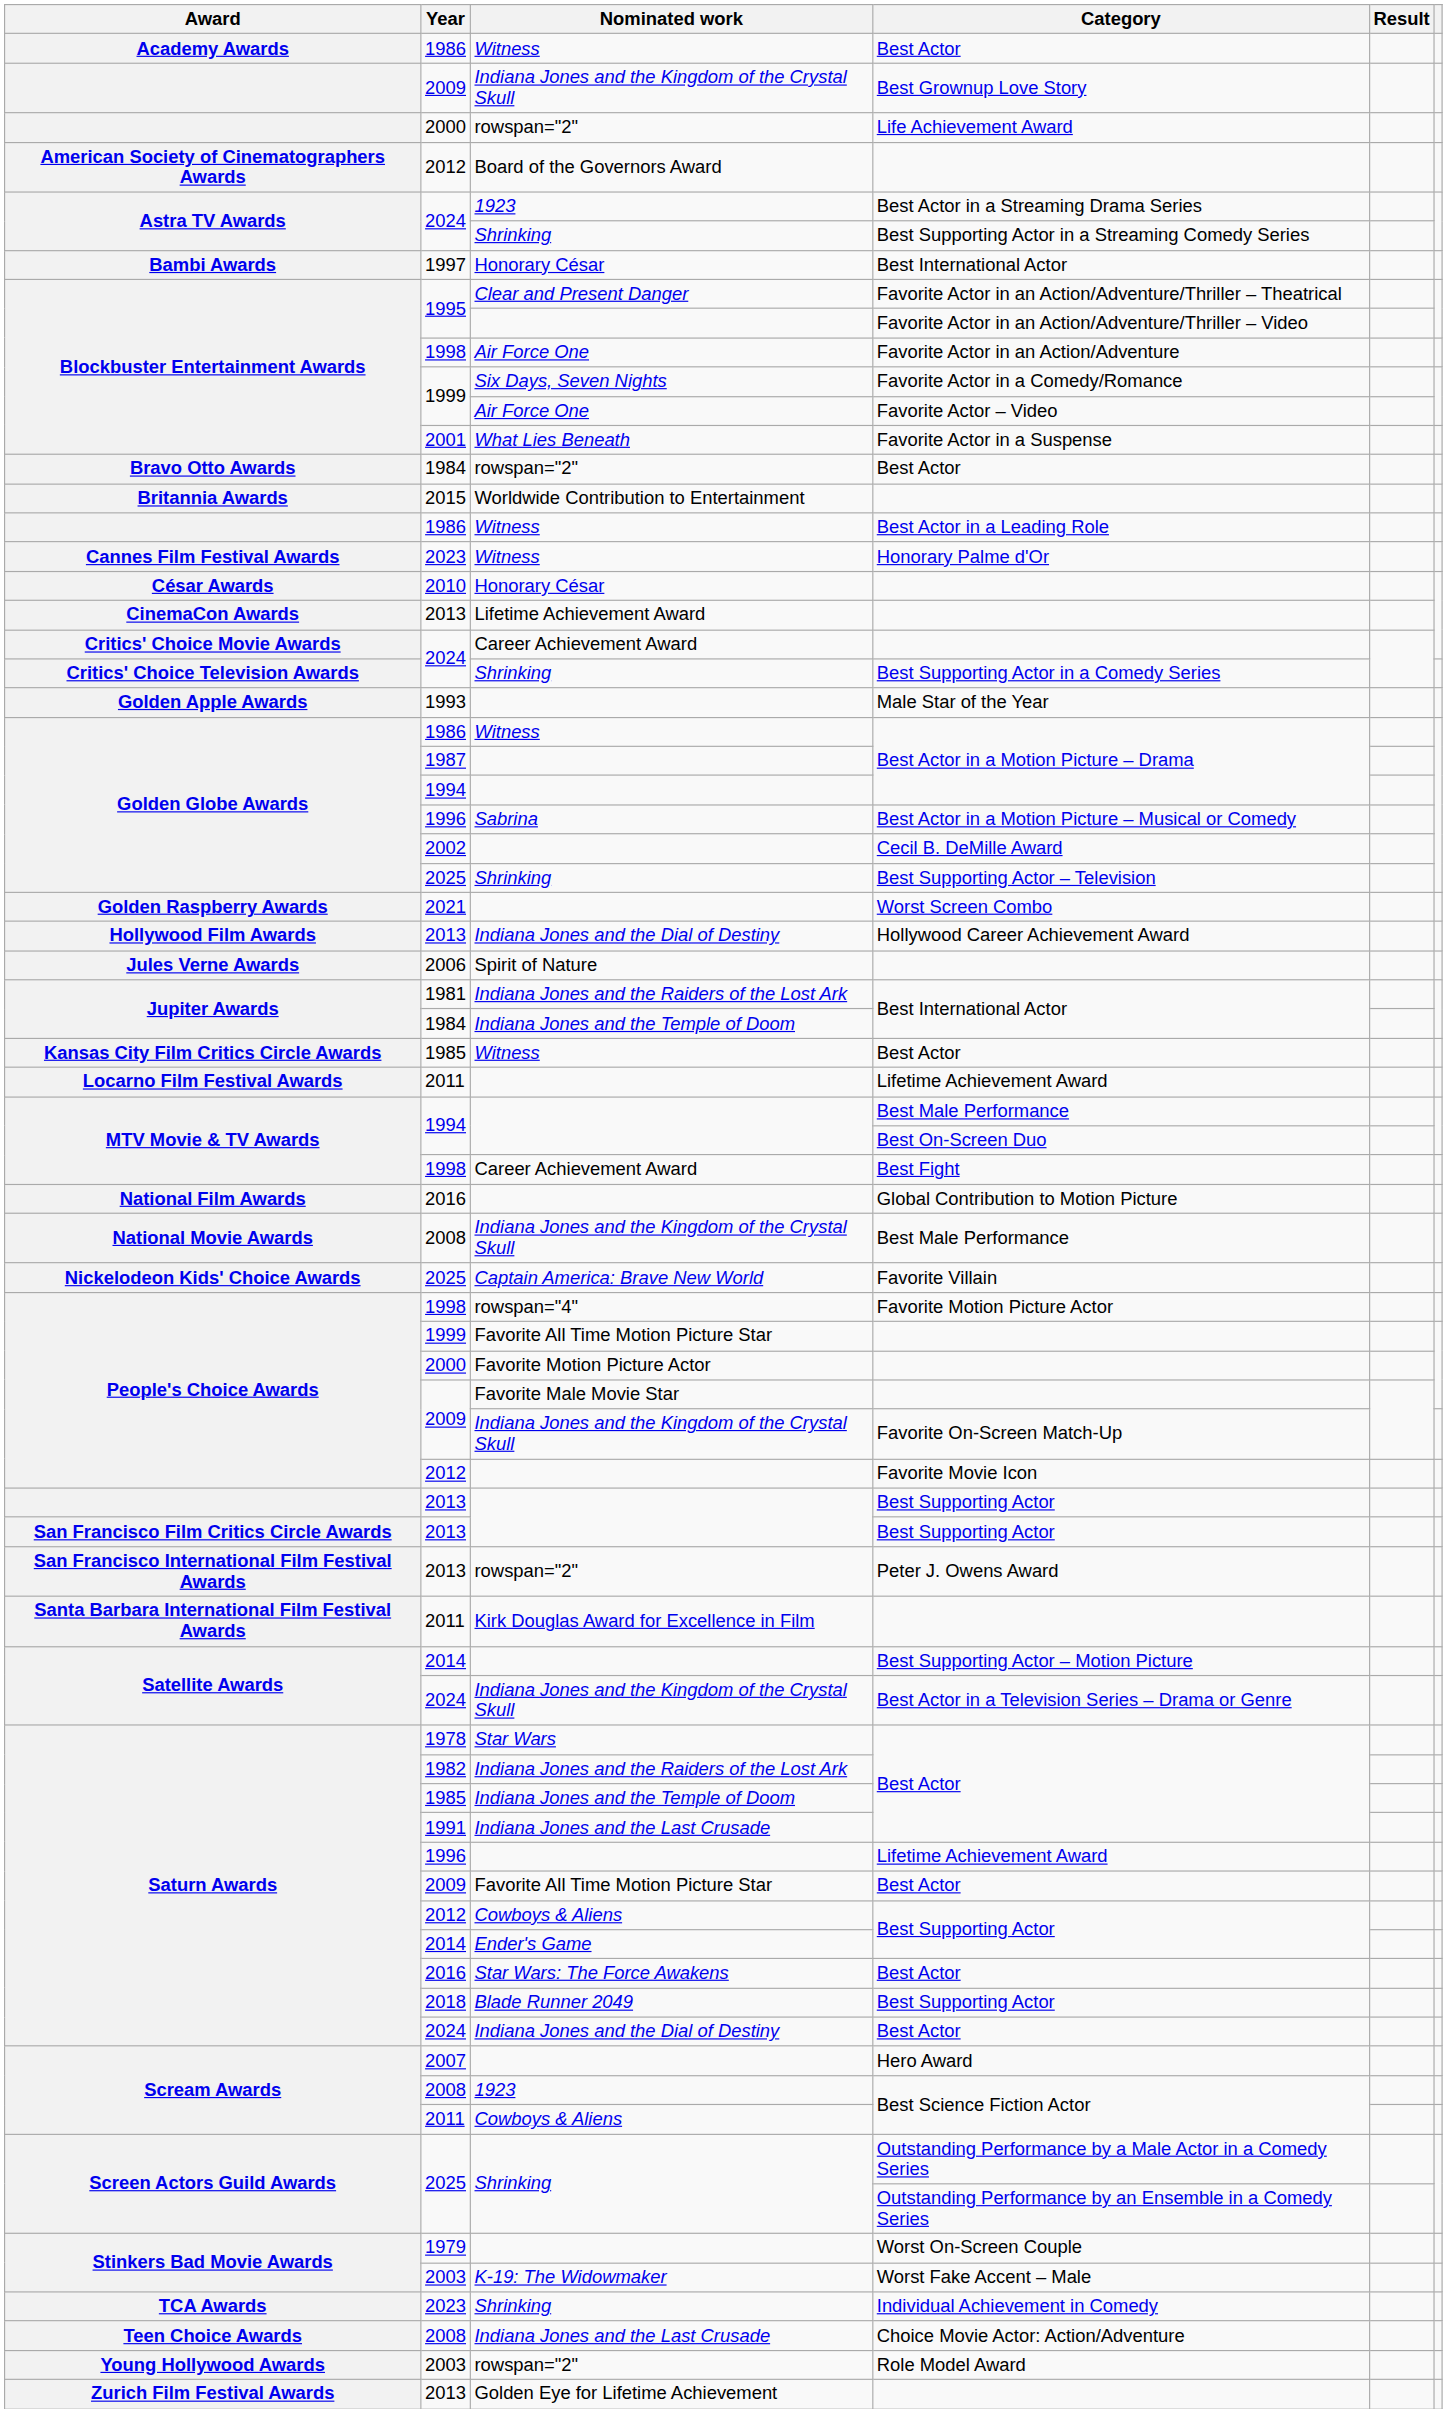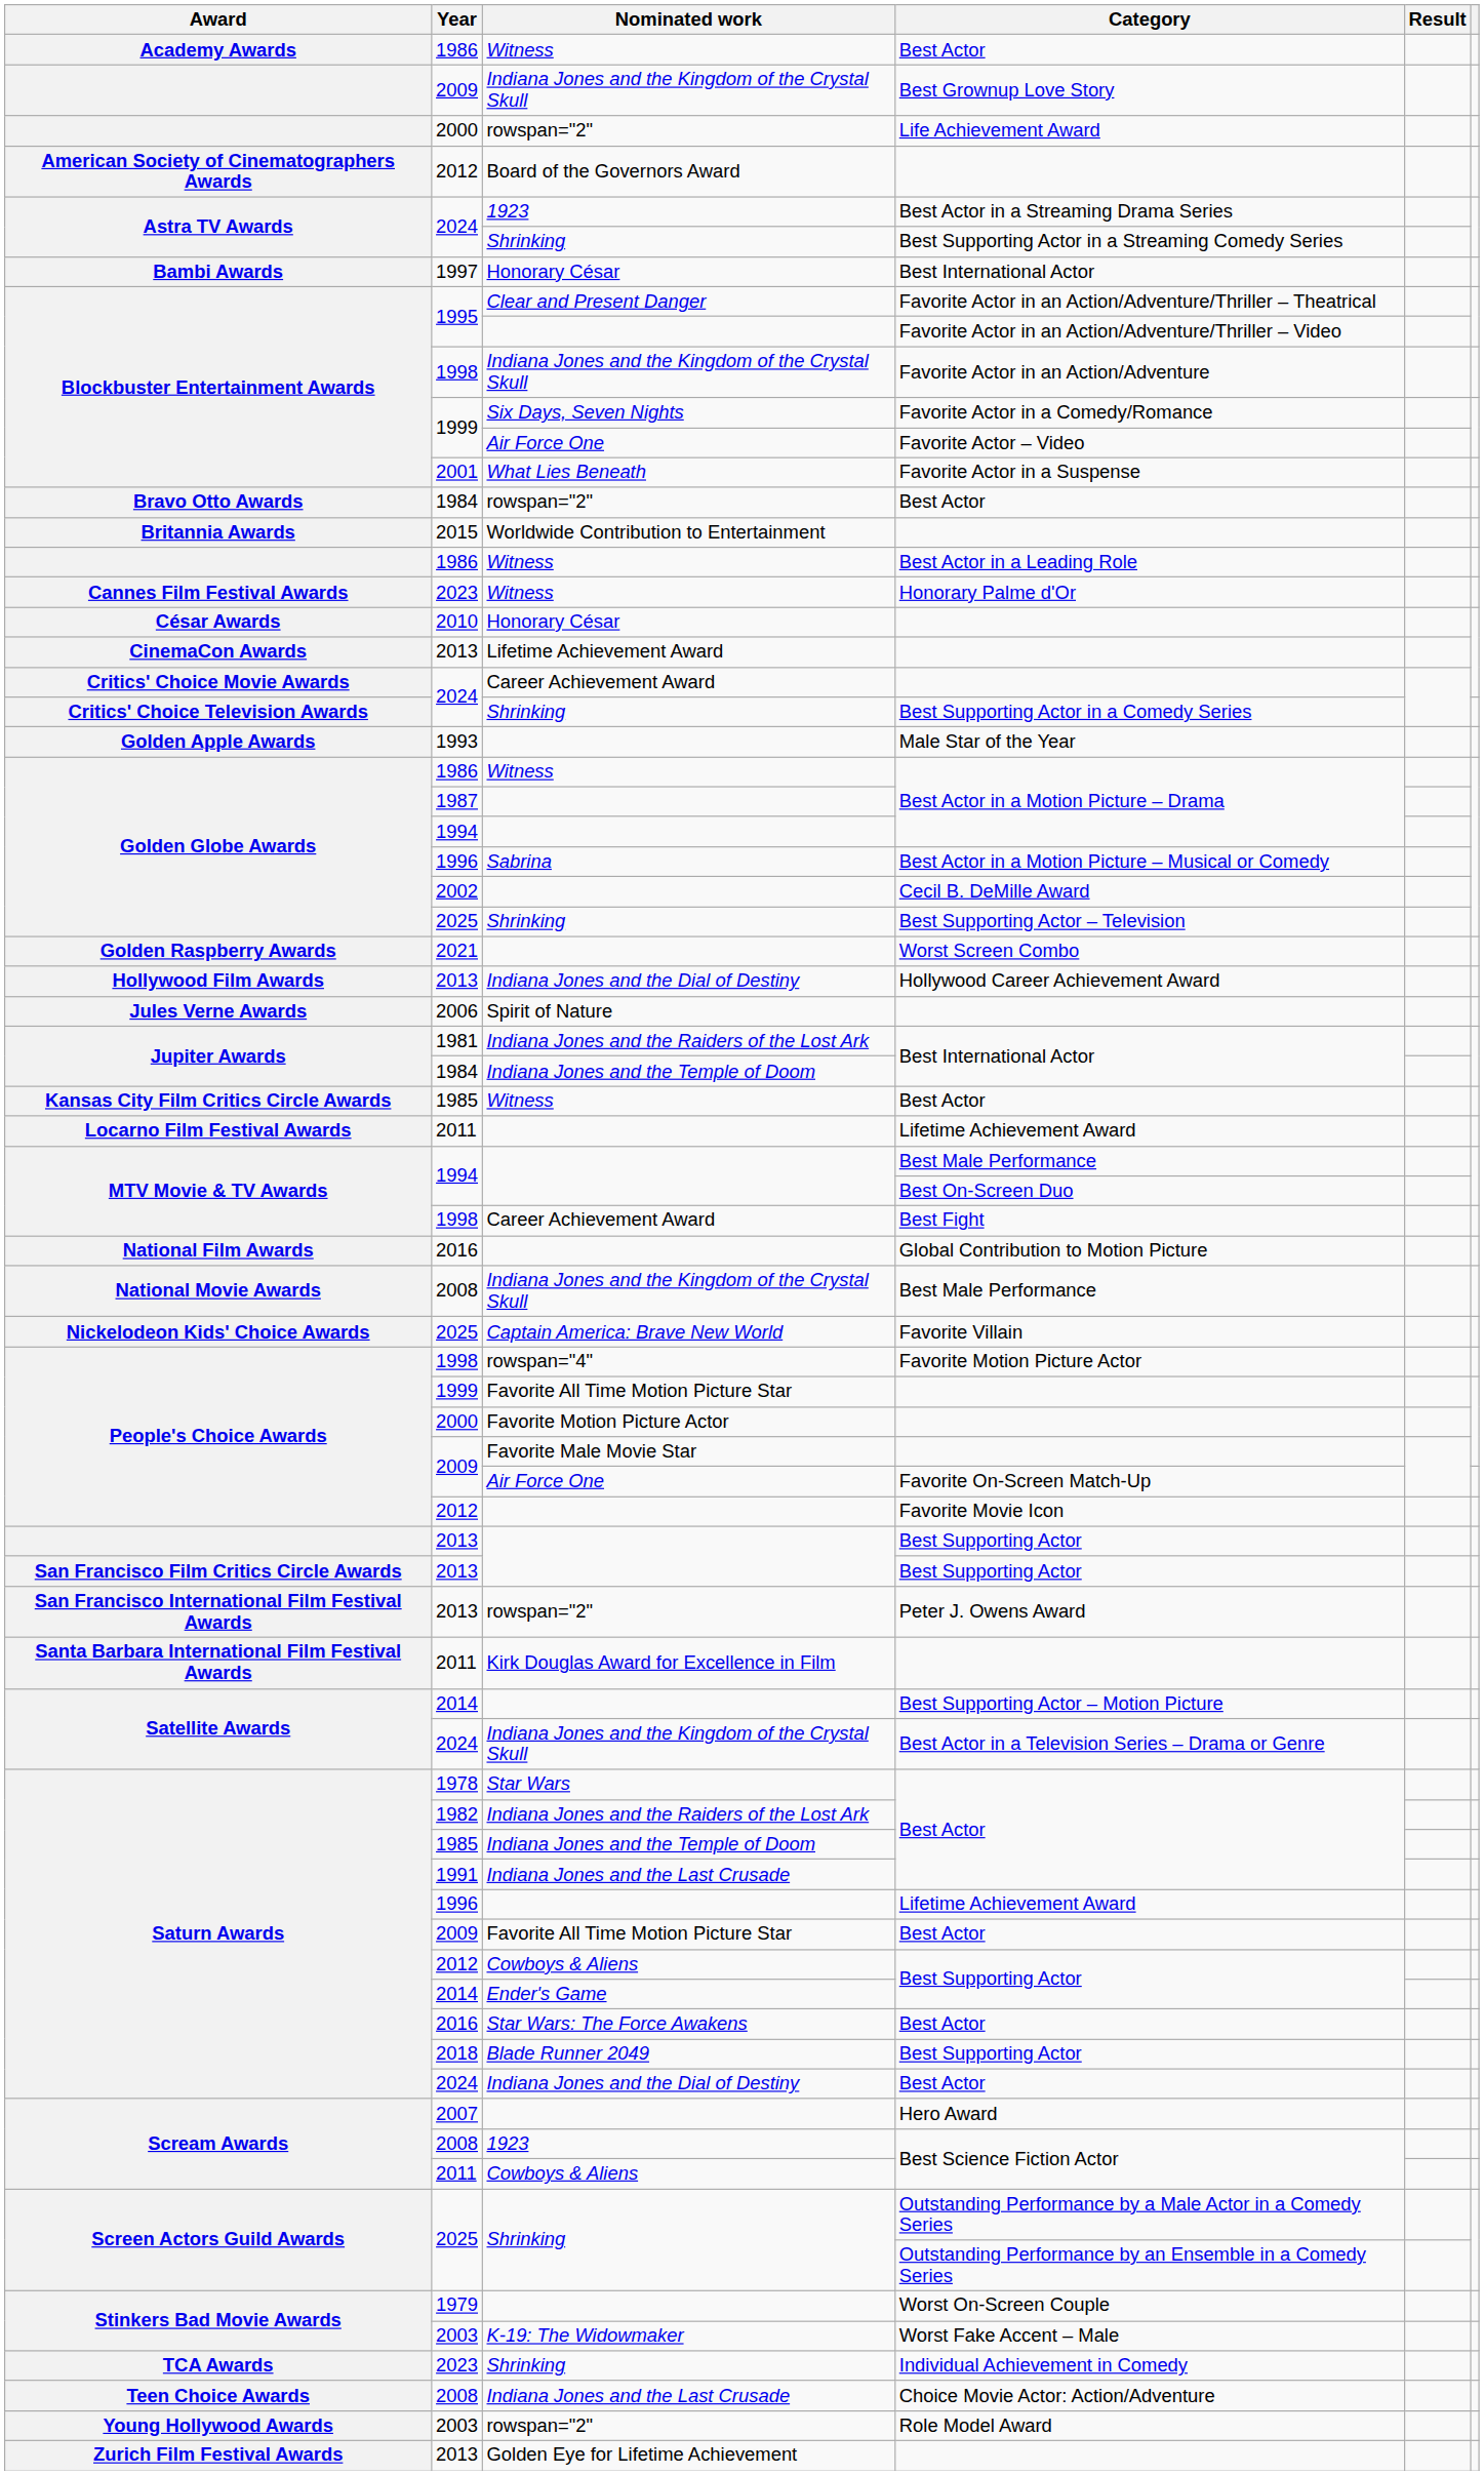Favorite Actor in an Action/Adventure | Nominated work: Air Force One -> Indiana Jones and the Kingdom of the Crystal Skull
Favorite On-Screen Match-Up | Nominated work: Indiana Jones and the Kingdom of the Crystal Skull -> Air Force One
